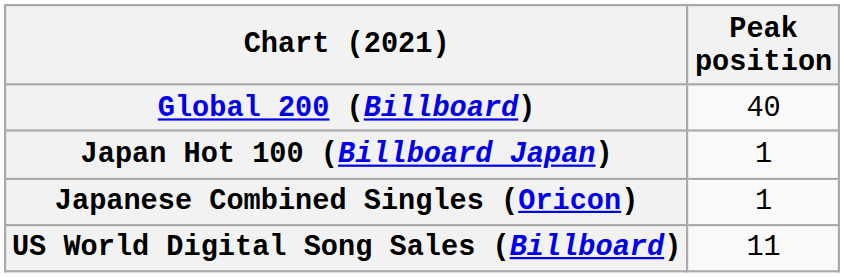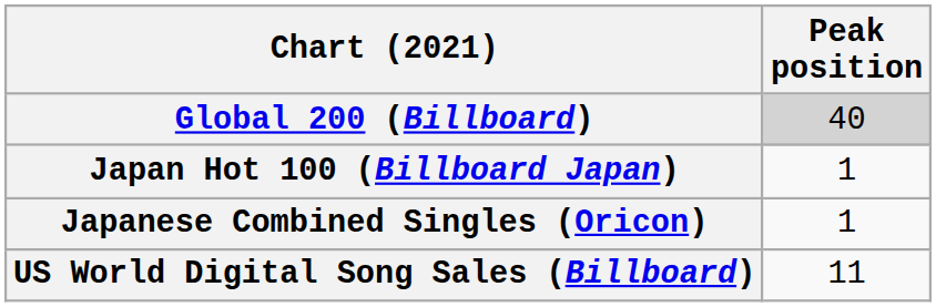Global 200 (Billboard) | Peak position: no background -> lightgrey background
